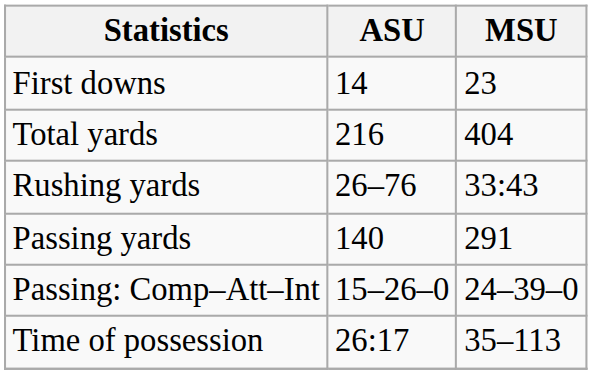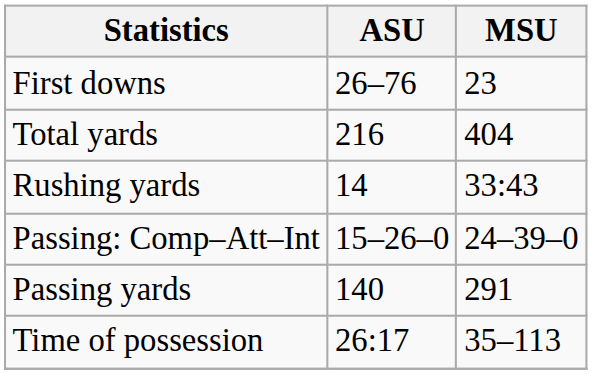First downs | ASU: 14 -> 26–76
Rushing yards | ASU: 26–76 -> 14
rows swapped: Passing yards <-> Passing: Comp–Att–Int
